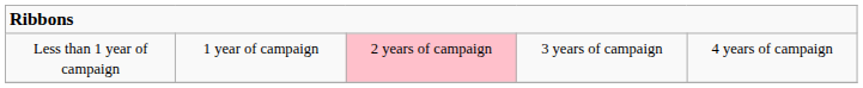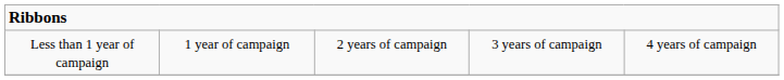Less than 1 year of campaign | column 3: pink background -> no background
